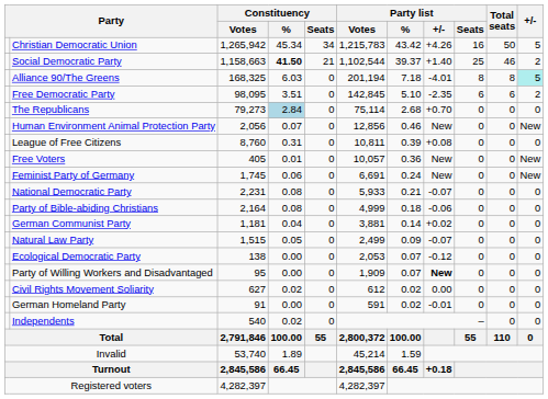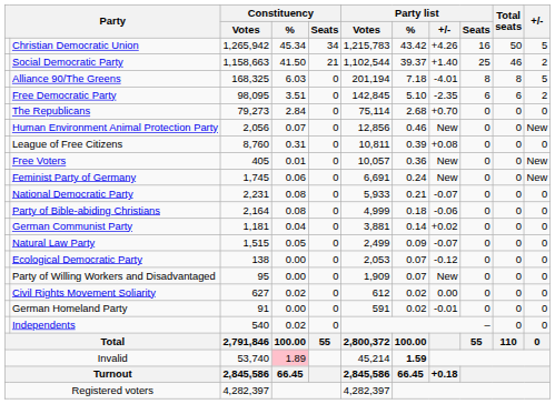Social Democratic Party | Constituency / %: bold -> normal
Alliance 90/The Greens | +/-: paleturquoise background -> no background
The Republicans | Constituency / %: lightblue background -> no background
Party of Willing Workers and Disadvantaged | Party list / +/-: bold -> normal
Invalid | Constituency / %: no background -> pink background
Invalid | Party list / %: normal -> bold
